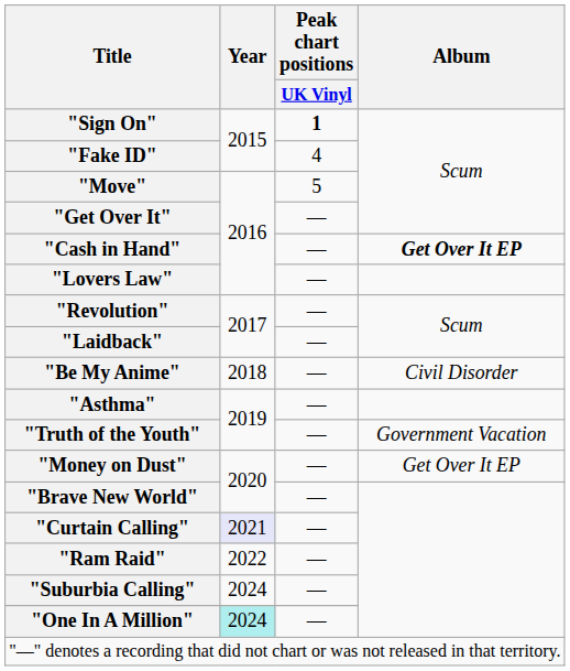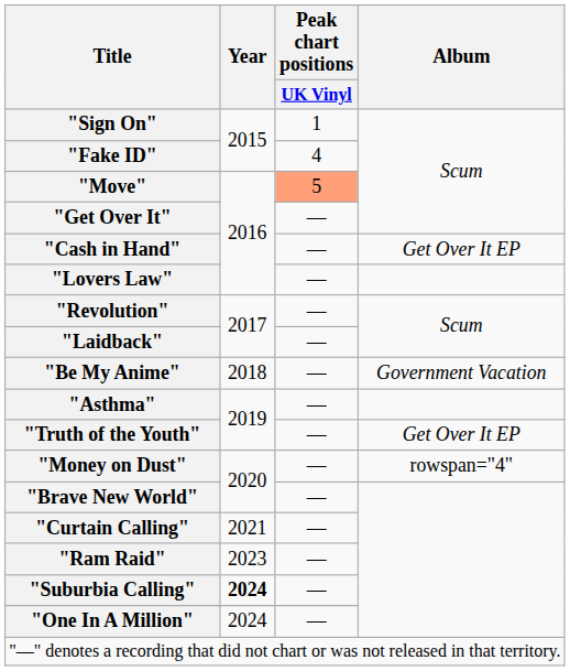"Sign On" | Peak chart positions / UK Vinyl: bold -> normal
"Move" | Peak chart positions / UK Vinyl: no background -> lightsalmon background
"Cash in Hand" | Album: bold -> normal
"Be My Anime" | Album: Civil Disorder -> Government Vacation
"Truth of the Youth" | Album: Government Vacation -> Get Over It EP
"Money on Dust" | Album: Get Over It EP -> rowspan="4"
"Curtain Calling" | Year: lavender background -> no background
"Ram Raid" | Year: 2022 -> 2023
"Suburbia Calling" | Year: normal -> bold
"One In A Million" | Year: paleturquoise background -> no background
